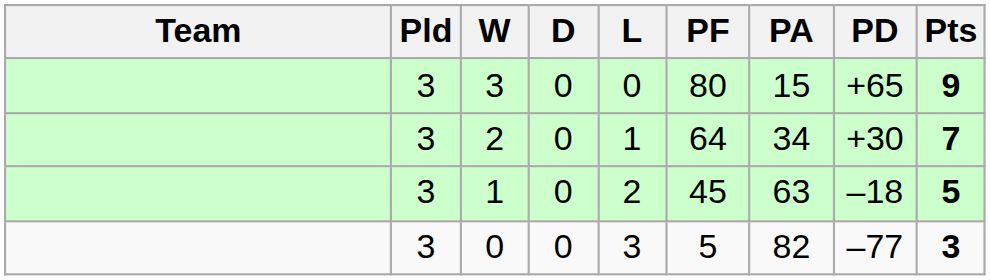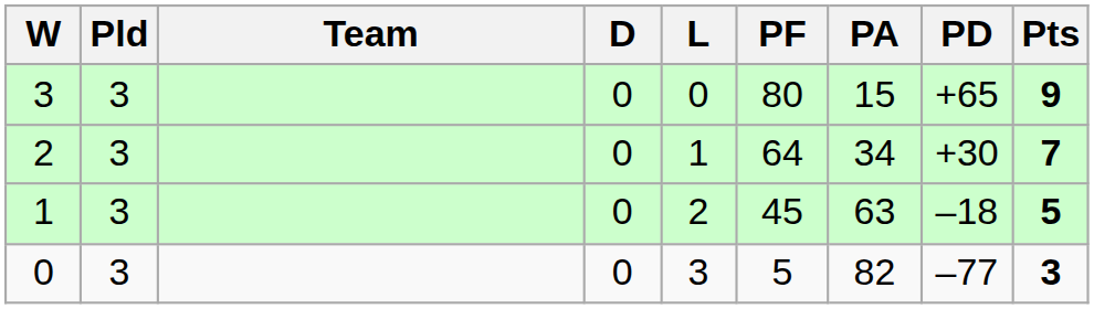columns swapped: Team <-> W
